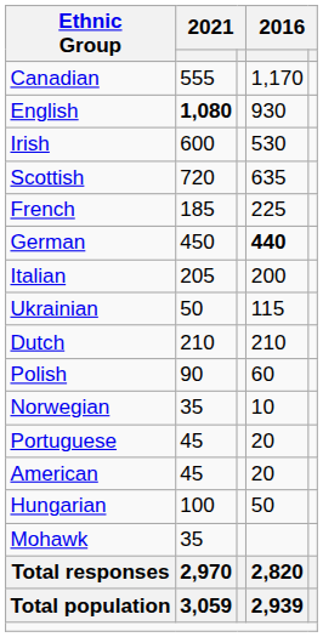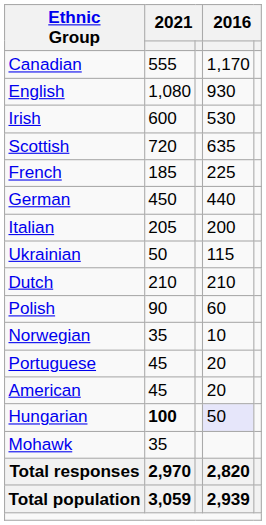English | column 2: bold -> normal
German | column 4: bold -> normal
Hungarian | column 2: normal -> bold
Hungarian | column 4: no background -> lavender background
